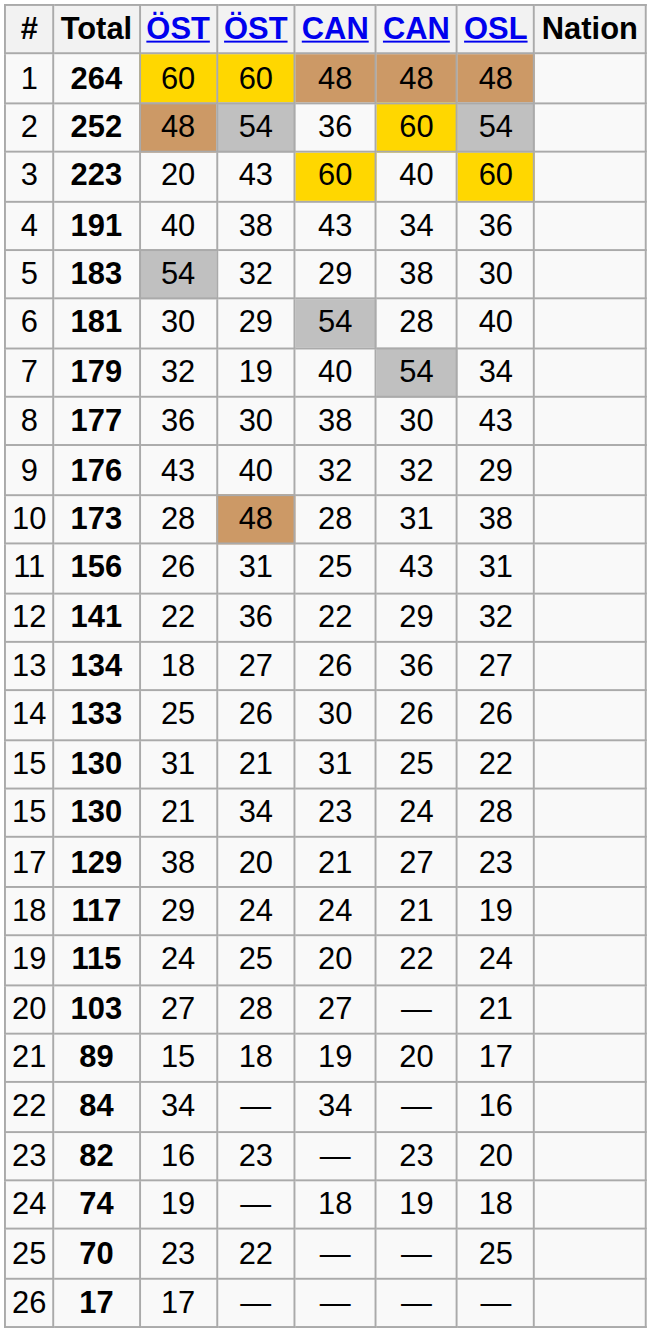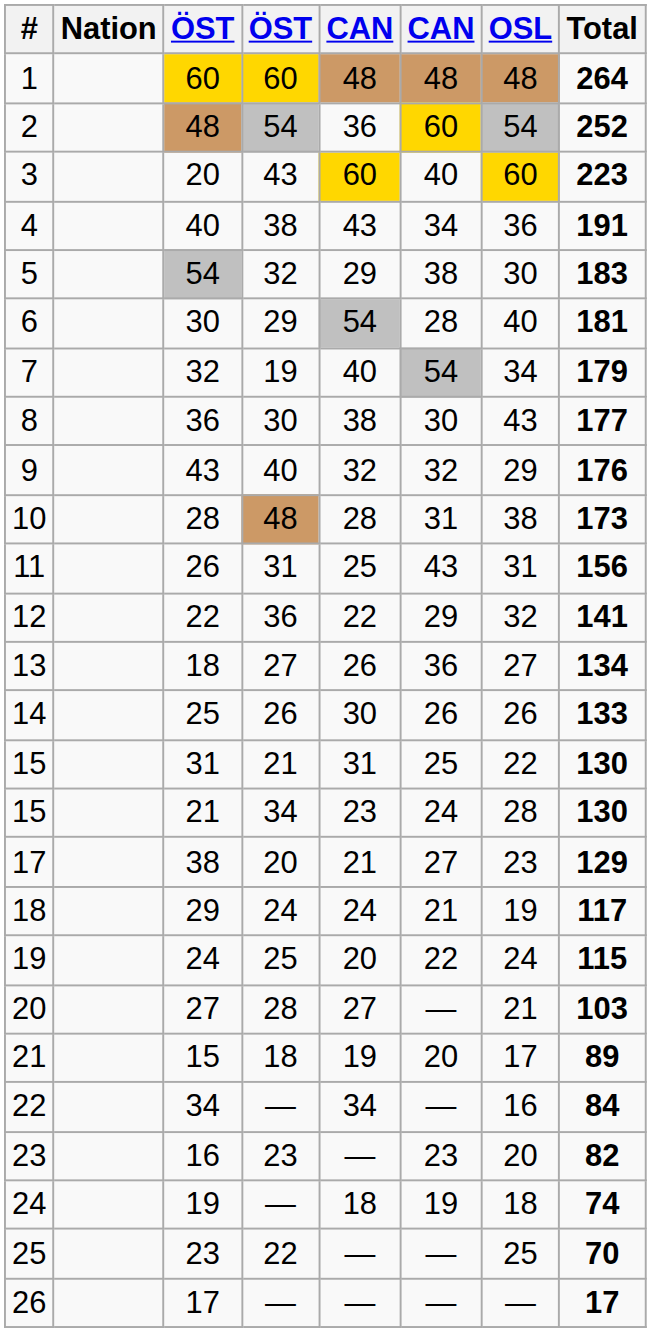columns swapped: Nation <-> Total
